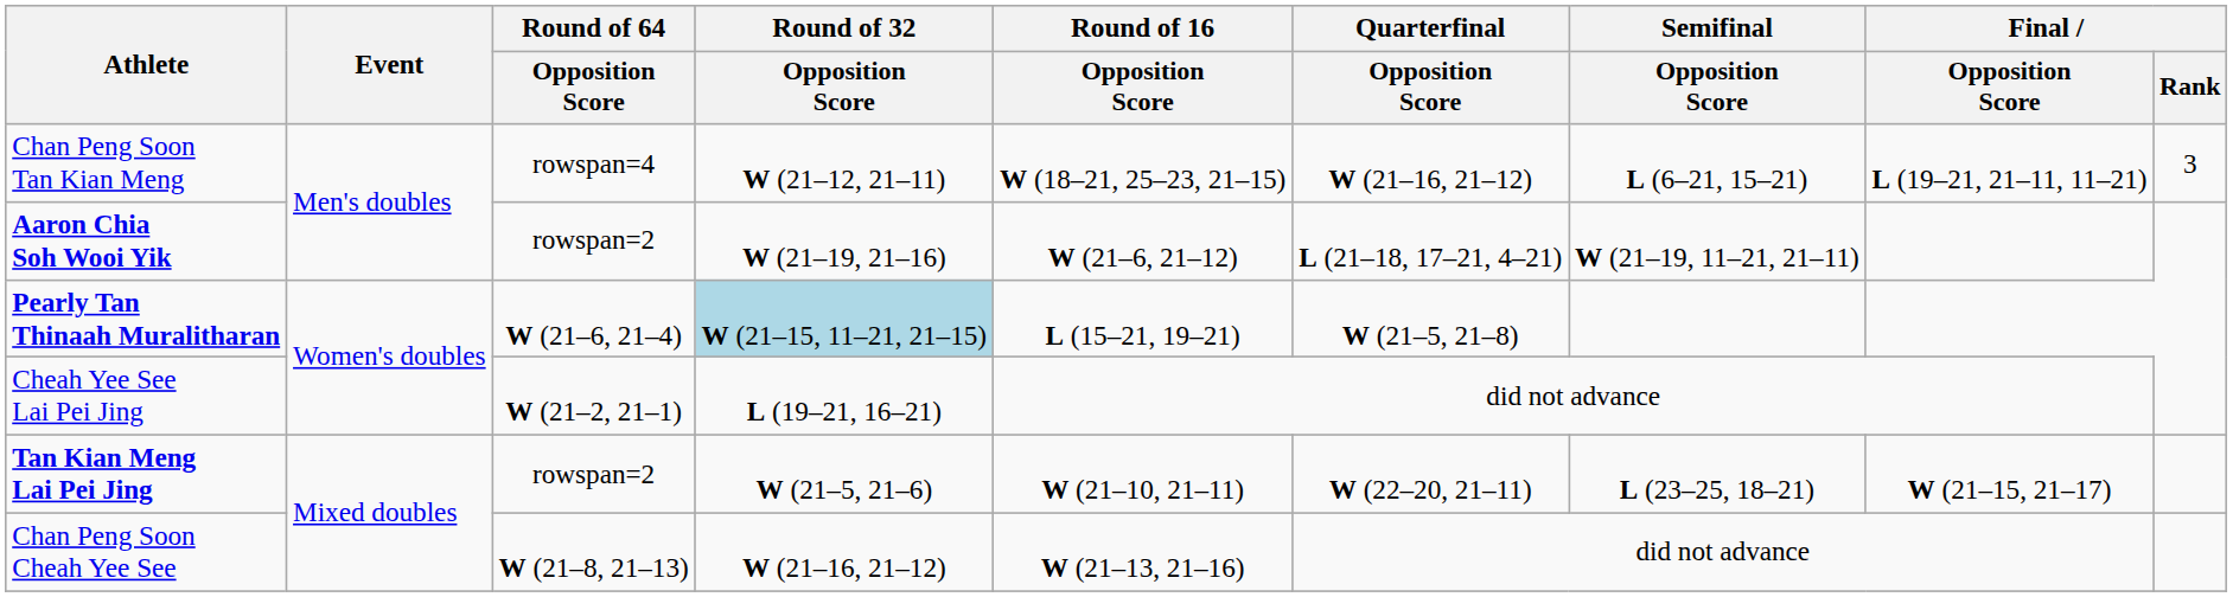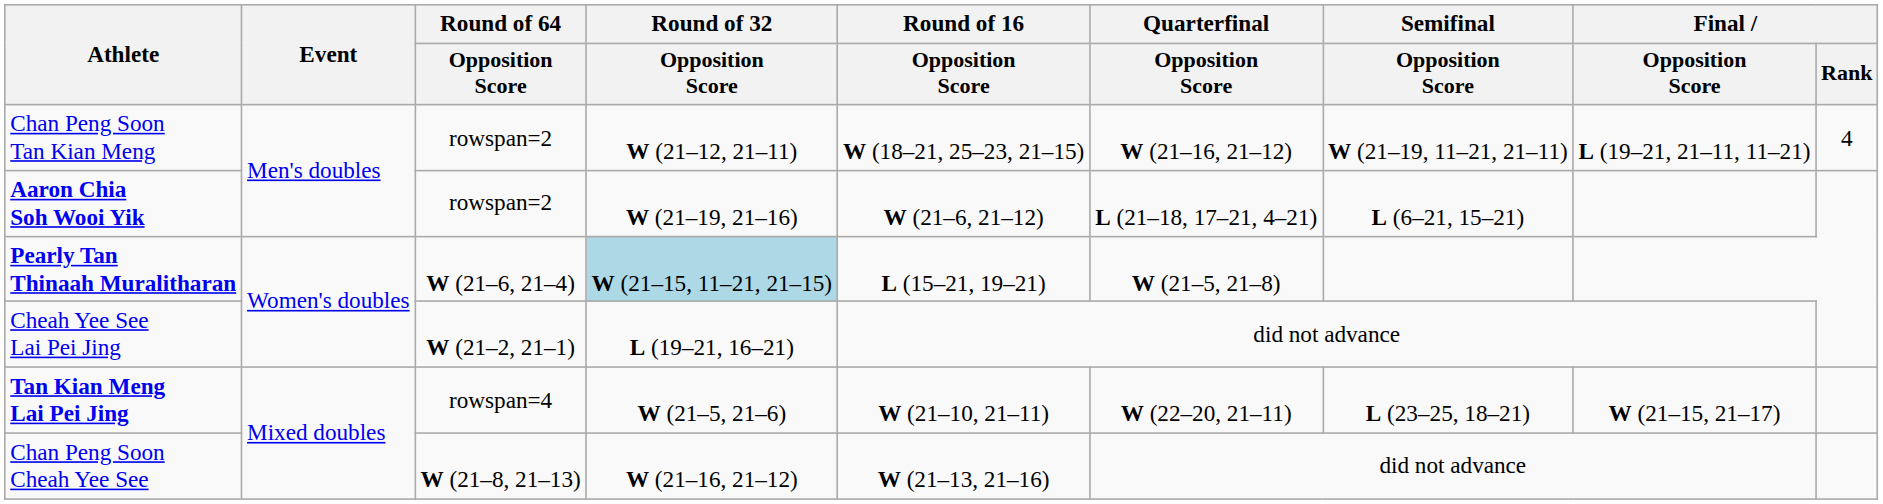Chan Peng Soon Tan Kian Meng | Round of 64 / Opposition Score: rowspan=4 -> rowspan=2
Chan Peng Soon Tan Kian Meng | Semifinal / Opposition Score: L (6–21, 15–21) -> W (21–19, 11–21, 21–11)
Chan Peng Soon Tan Kian Meng | Final / Rank: 3 -> 4
Aaron Chia Soh Wooi Yik | Semifinal / Opposition Score: W (21–19, 11–21, 21–11) -> L (6–21, 15–21)
Tan Kian Meng Lai Pei Jing | Round of 64 / Opposition Score: rowspan=2 -> rowspan=4
